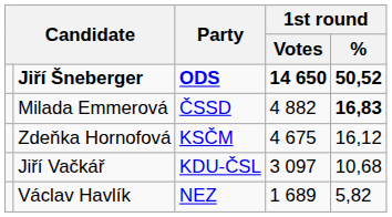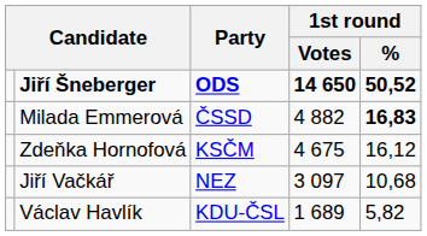Jiří Vačkář | Party: KDU-ČSL -> NEZ
Václav Havlík | Party: NEZ -> KDU-ČSL
